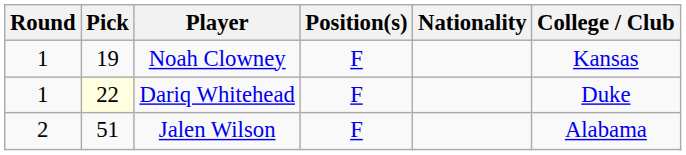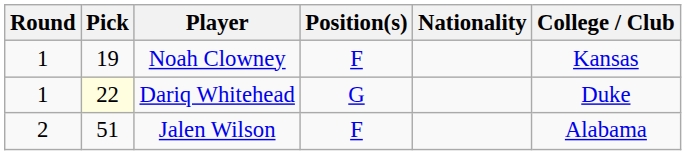Dariq Whitehead | Position(s): F -> G
